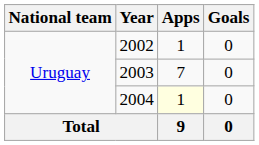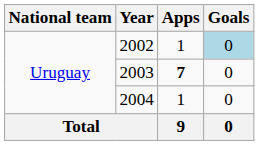2002 | Goals: no background -> lightblue background
2003 | Apps: normal -> bold
2004 | Apps: lightyellow background -> no background
